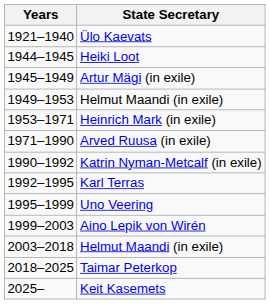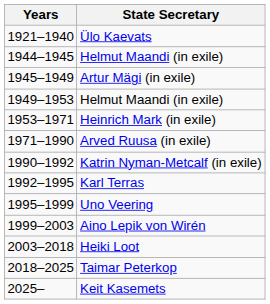row 3 | State Secretary: Heiki Loot -> Helmut Maandi (in exile)
row 12 | State Secretary: Helmut Maandi (in exile) -> Heiki Loot
